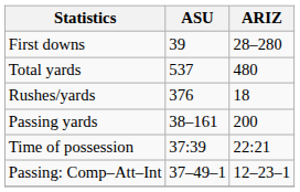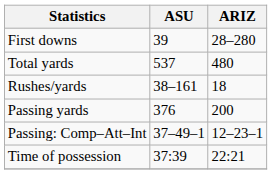Rushes/yards | ASU: 376 -> 38–161
Passing yards | ASU: 38–161 -> 376
rows swapped: Passing: Comp–Att–Int <-> Time of possession
